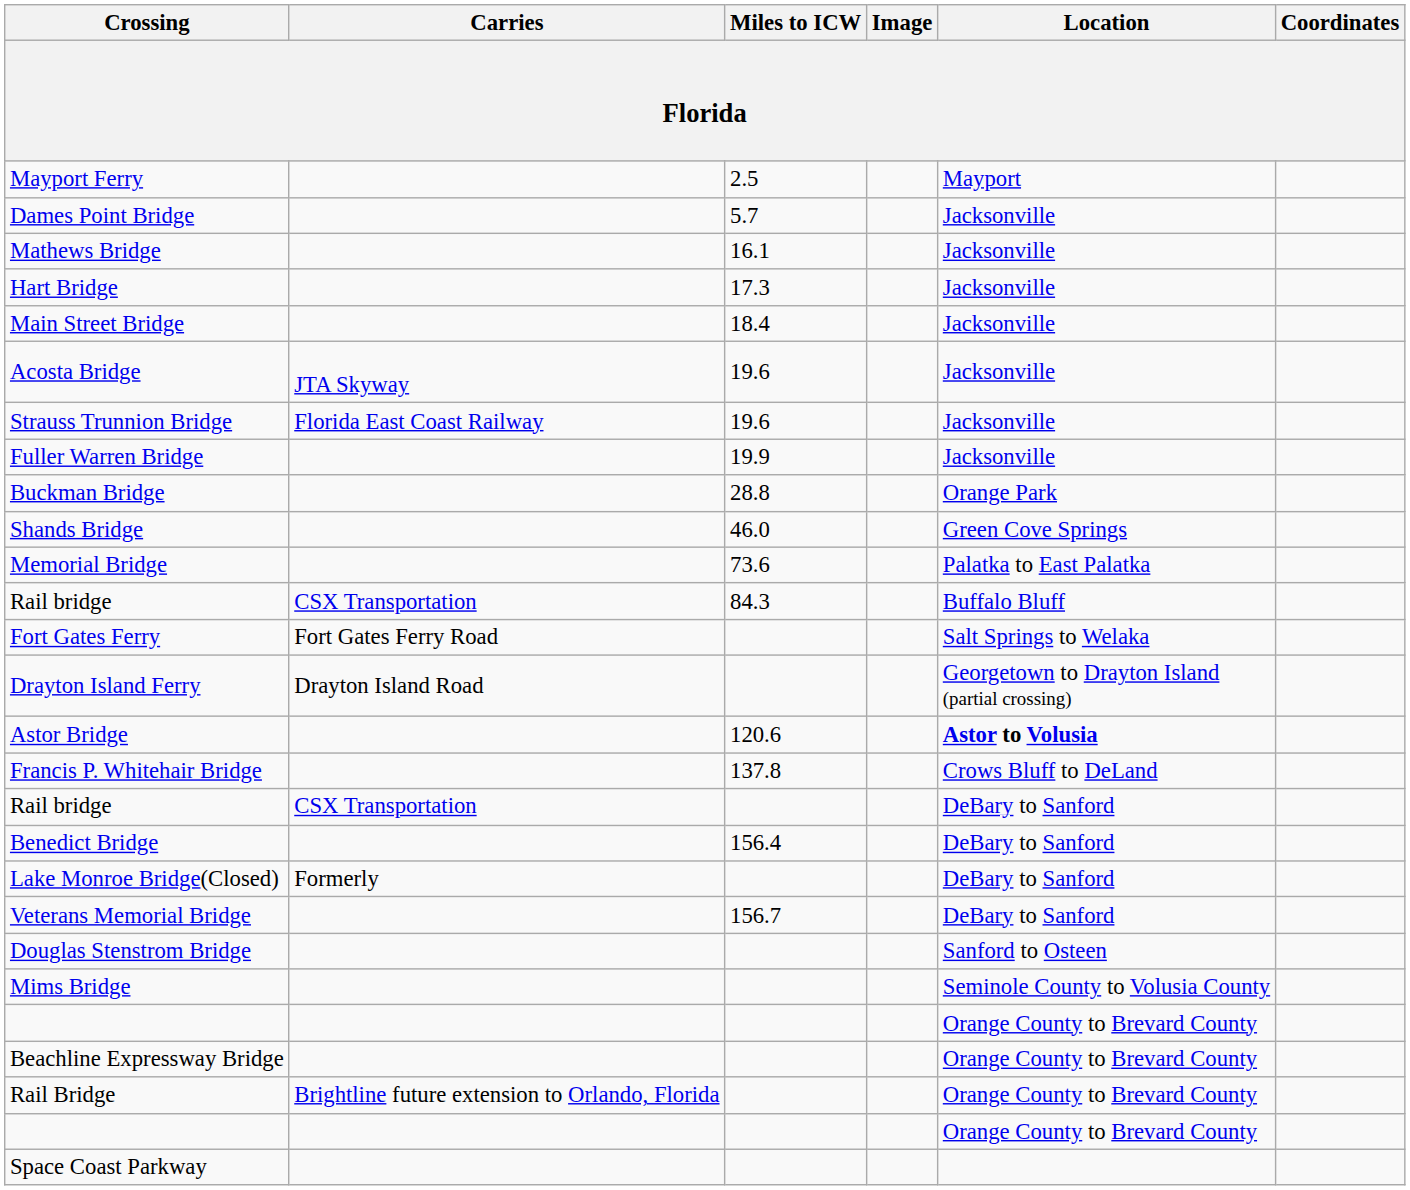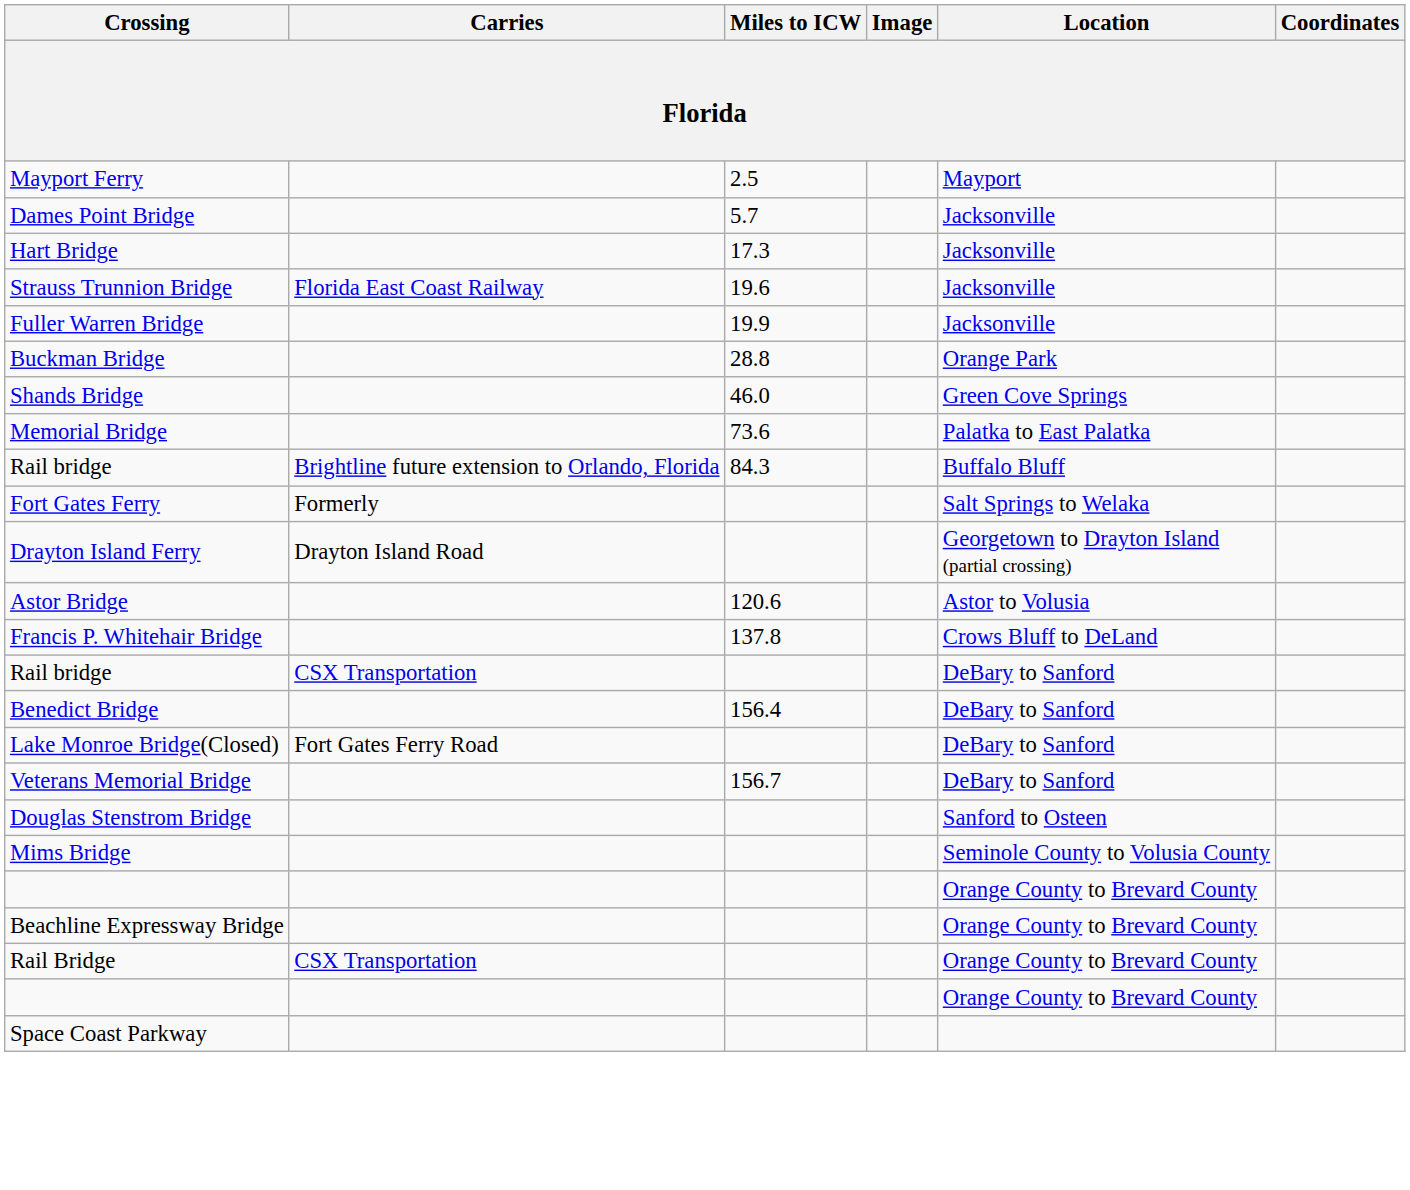- row: Mathews Bridge | 16.1 | Jacksonville
- row: Main Street Bridge | 18.4 | Jacksonville
- row: Acosta Bridge | JTA Skyway | 19.6 | Jacksonville
Rail bridge / 84.3 | Carries: CSX Transportation -> Brightline future extension to Orlando, Florida
Fort Gates Ferry | Carries: Fort Gates Ferry Road -> Formerly
Astor Bridge | Location: bold -> normal
Lake Monroe Bridge(Closed) | Carries: Formerly -> Fort Gates Ferry Road
Rail Bridge | Carries: Brightline future extension to Orlando, Florida -> CSX Transportation
